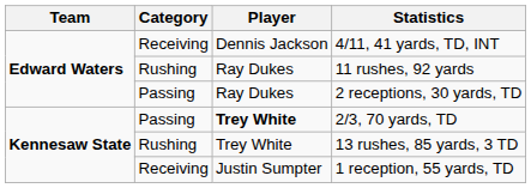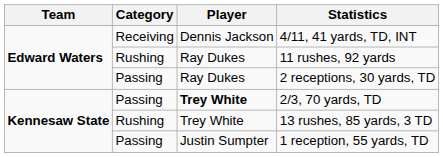1 reception, 55 yards, TD | Category: Receiving -> Passing
